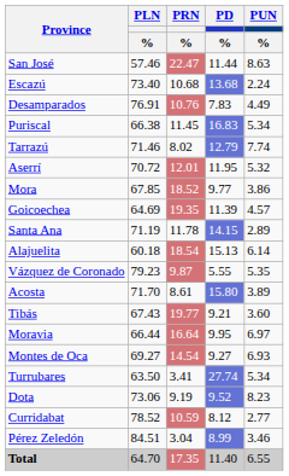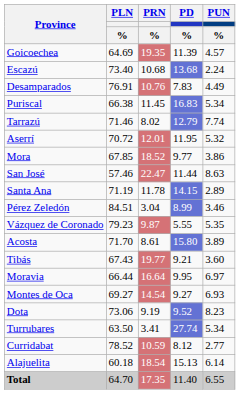rows swapped: San José <-> Goicoechea
rows swapped: Alajuelita <-> Pérez Zeledón
rows swapped: Turrubares <-> Dota
